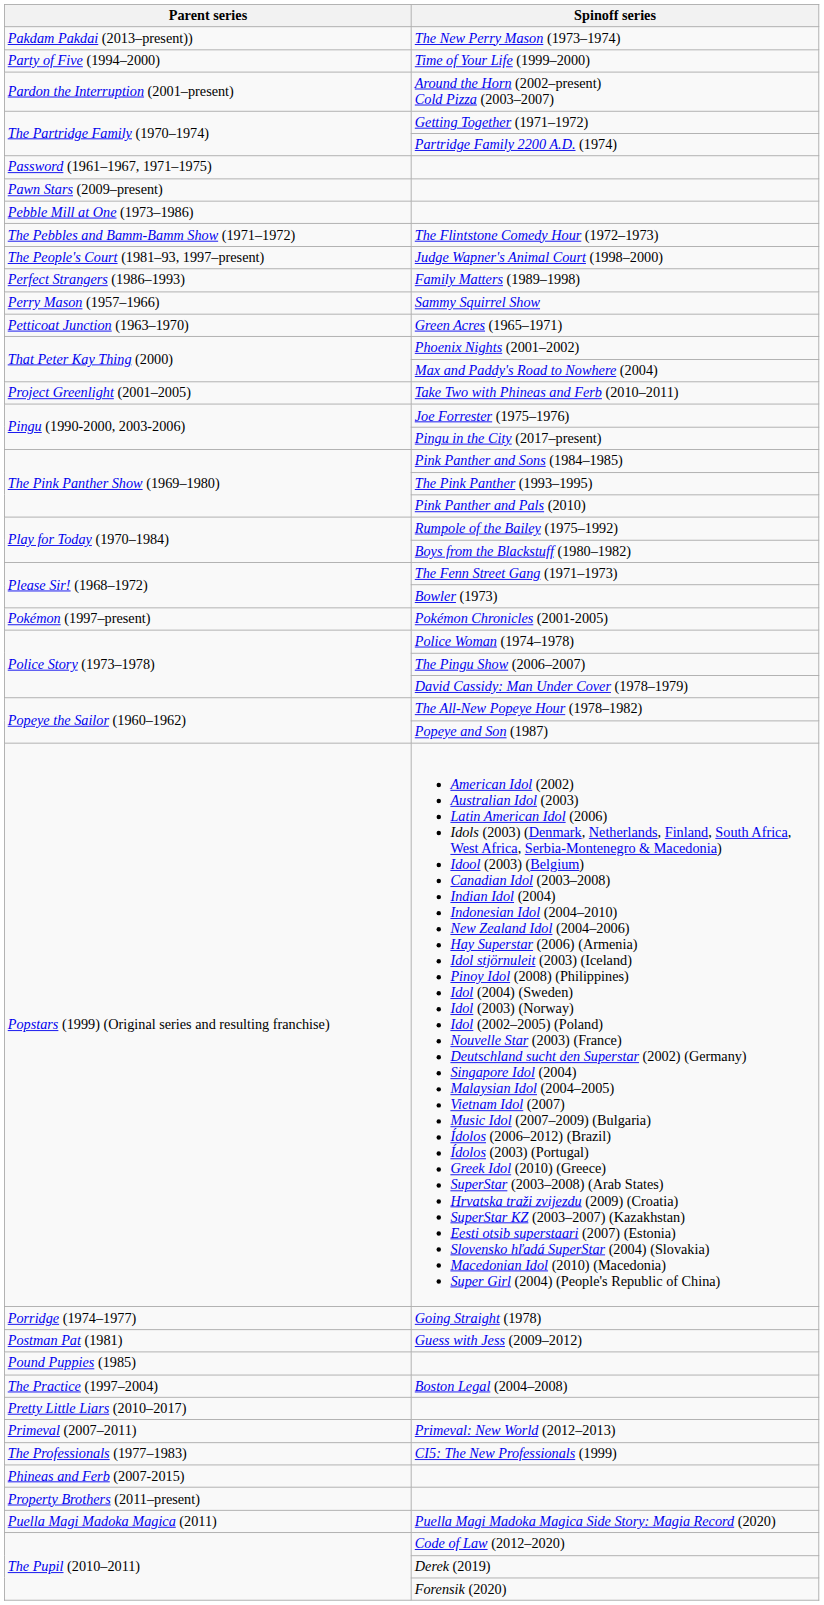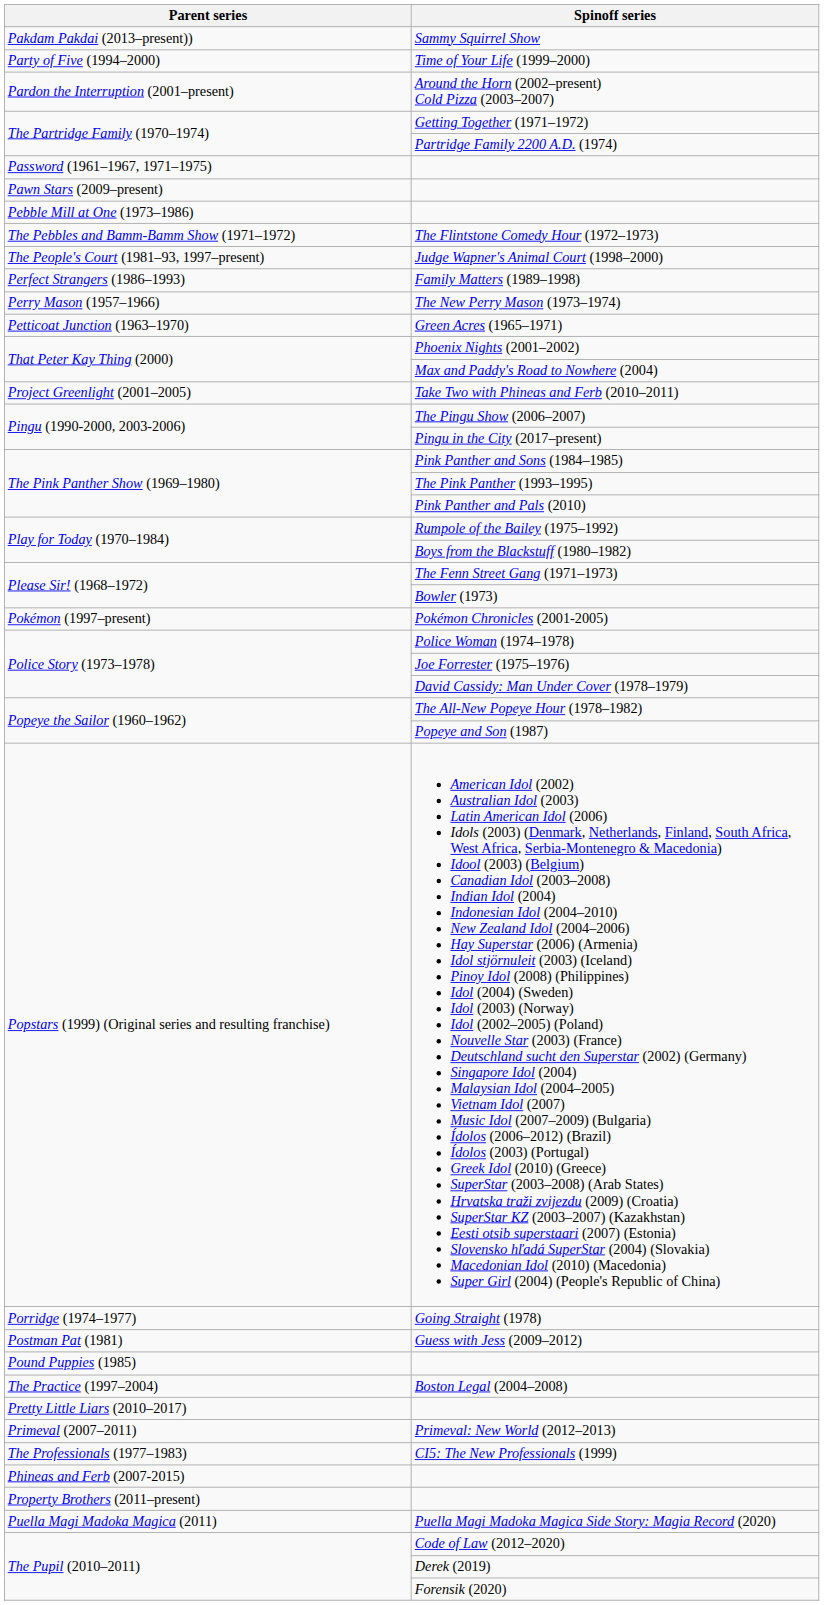row 2 | Spinoff series: The New Perry Mason (1973–1974) -> Sammy Squirrel Show
row 13 | Spinoff series: Sammy Squirrel Show -> The New Perry Mason (1973–1974)
row 18 | Spinoff series: Joe Forrester (1975–1976) -> The Pingu Show (2006–2007)
row 29 | Spinoff series: The Pingu Show (2006–2007) -> Joe Forrester (1975–1976)
